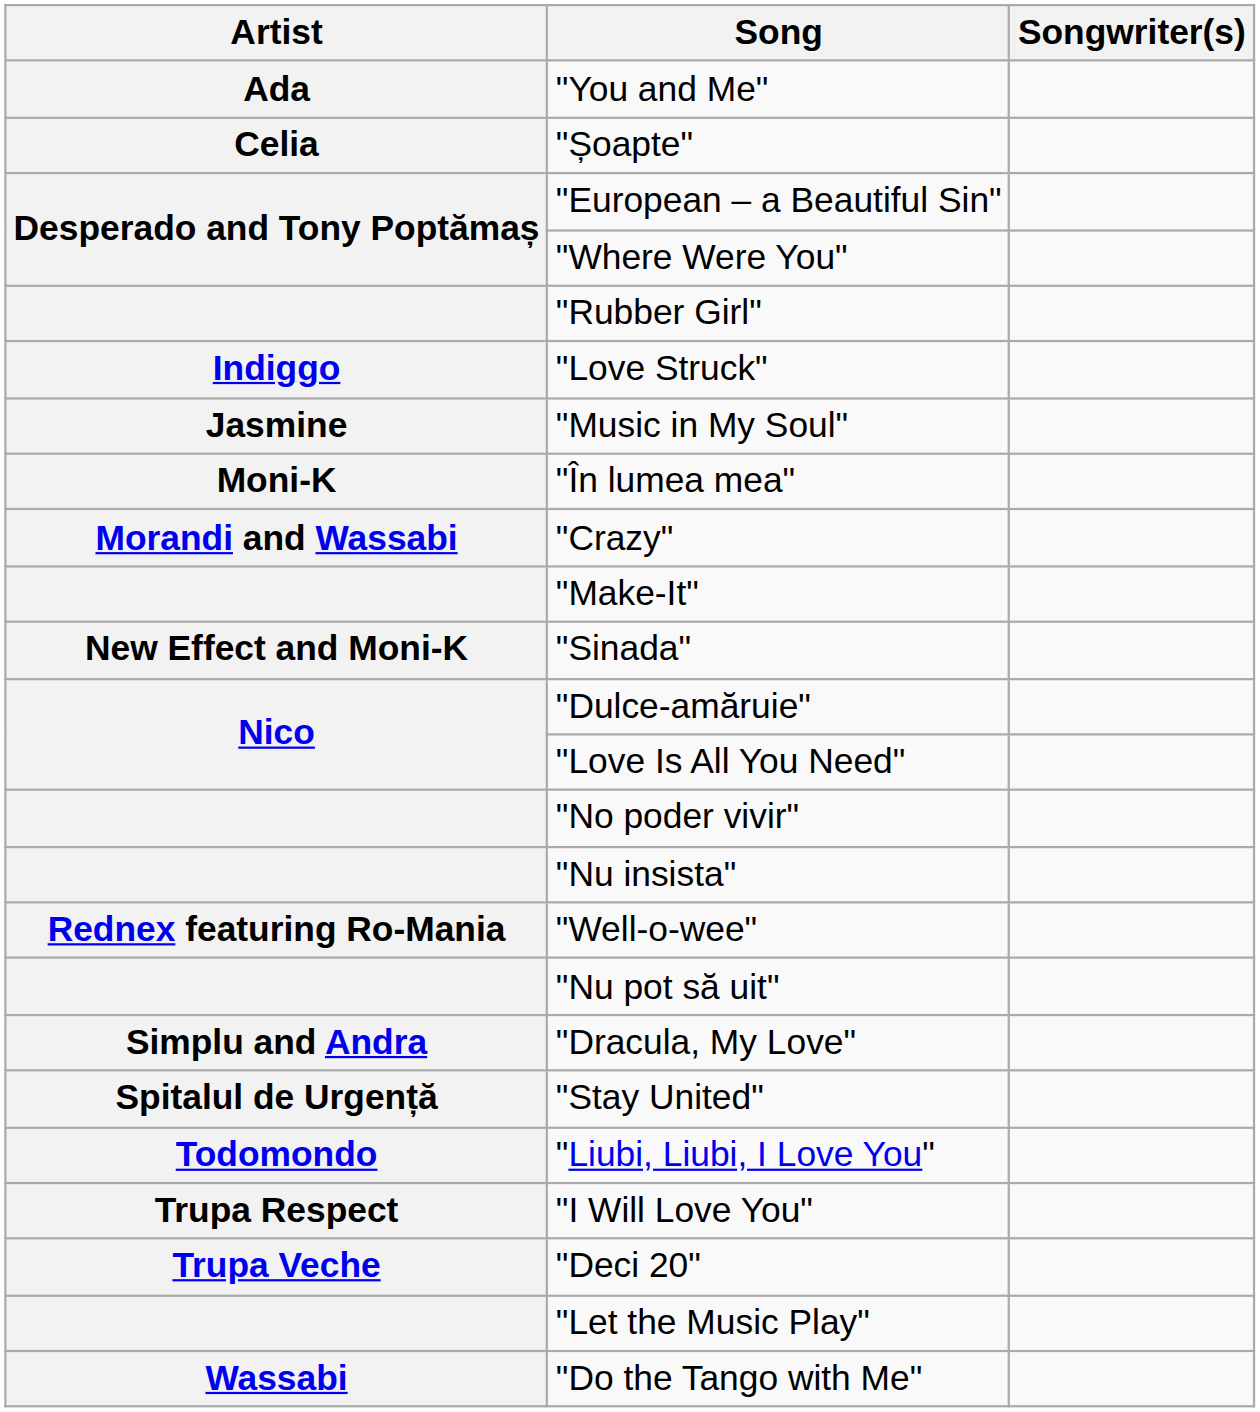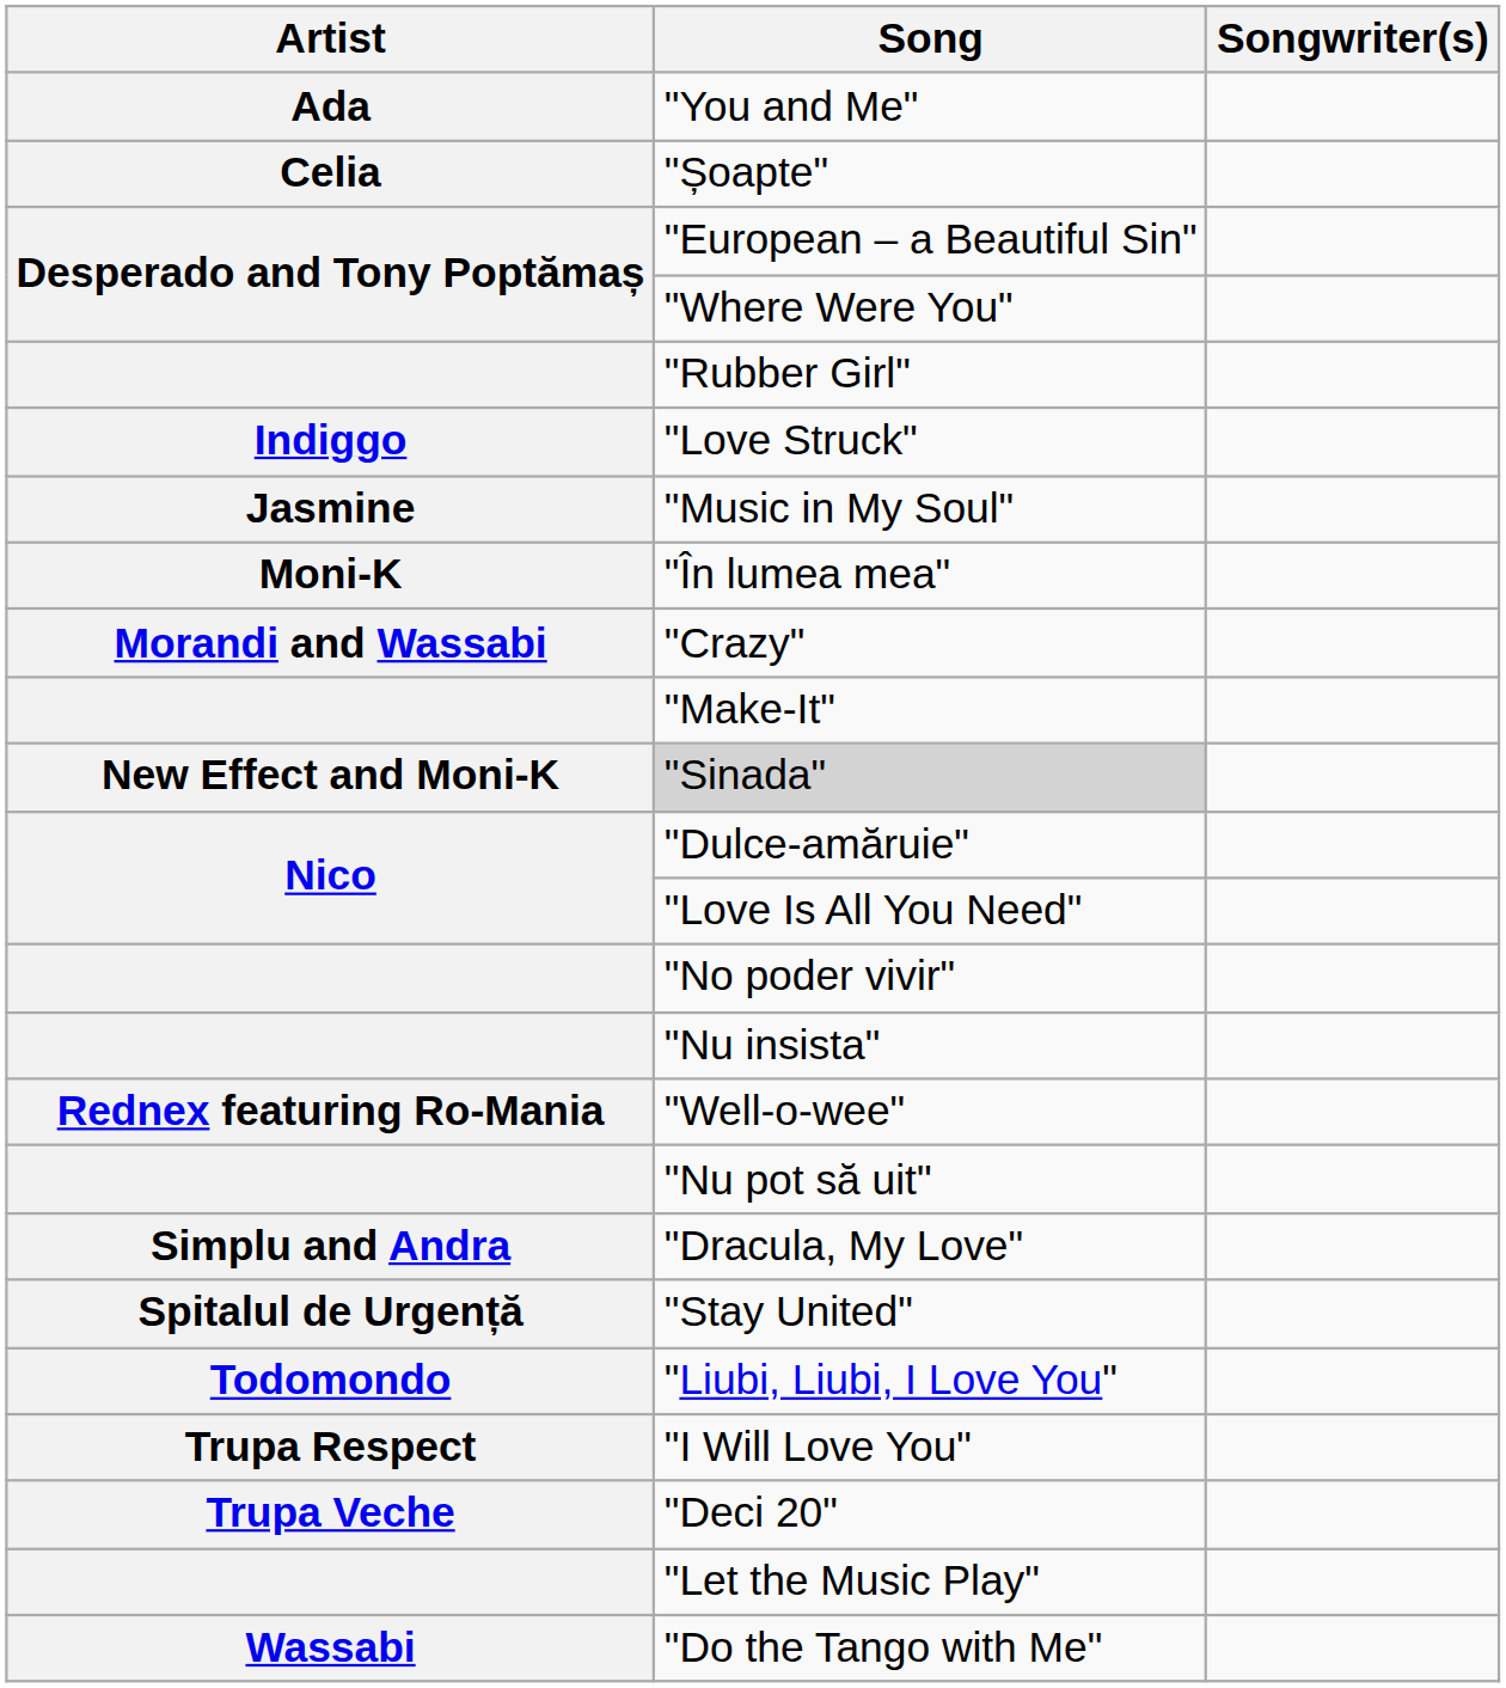"Sinada" | Song: no background -> lightgrey background
